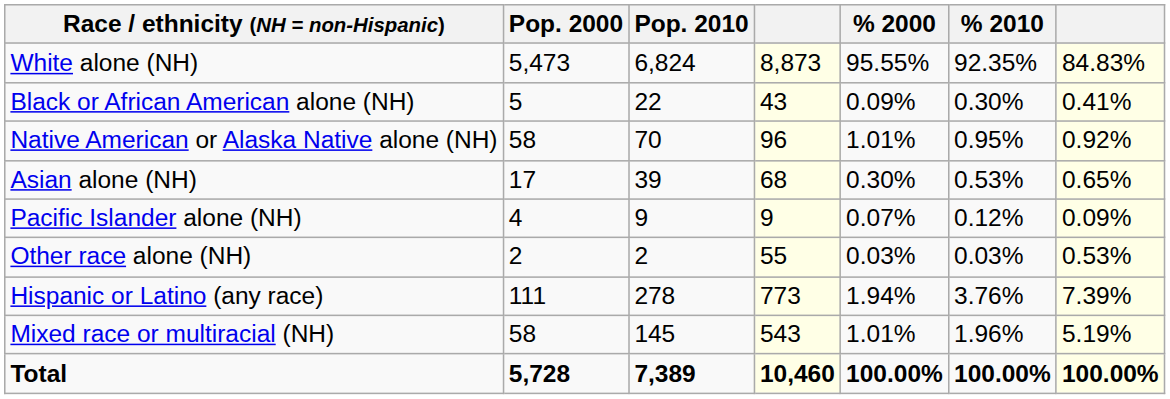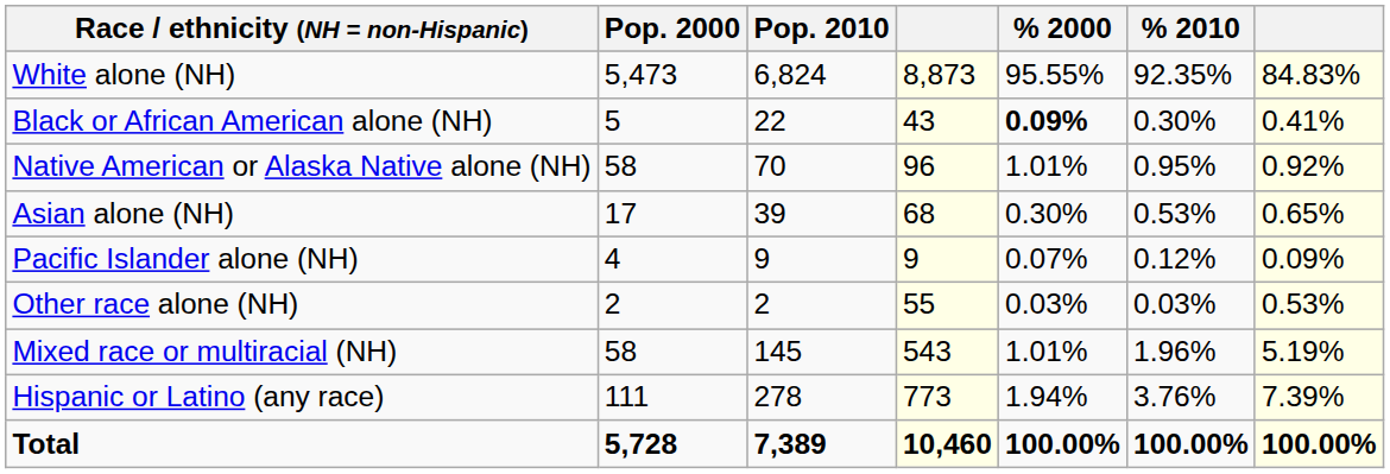Black or African American alone (NH) | % 2000: normal -> bold
rows swapped: Mixed race or multiracial (NH) <-> Hispanic or Latino (any race)
